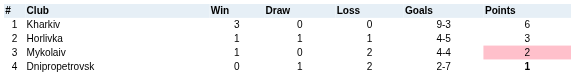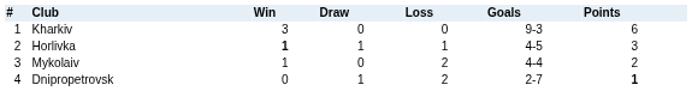Horlivka | column 3: normal -> bold
Mykolaiv | column 7: pink background -> no background
